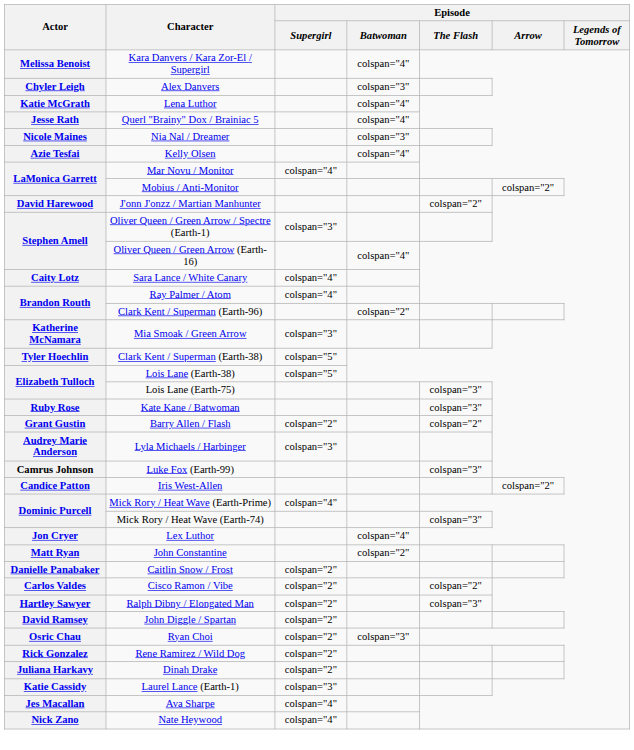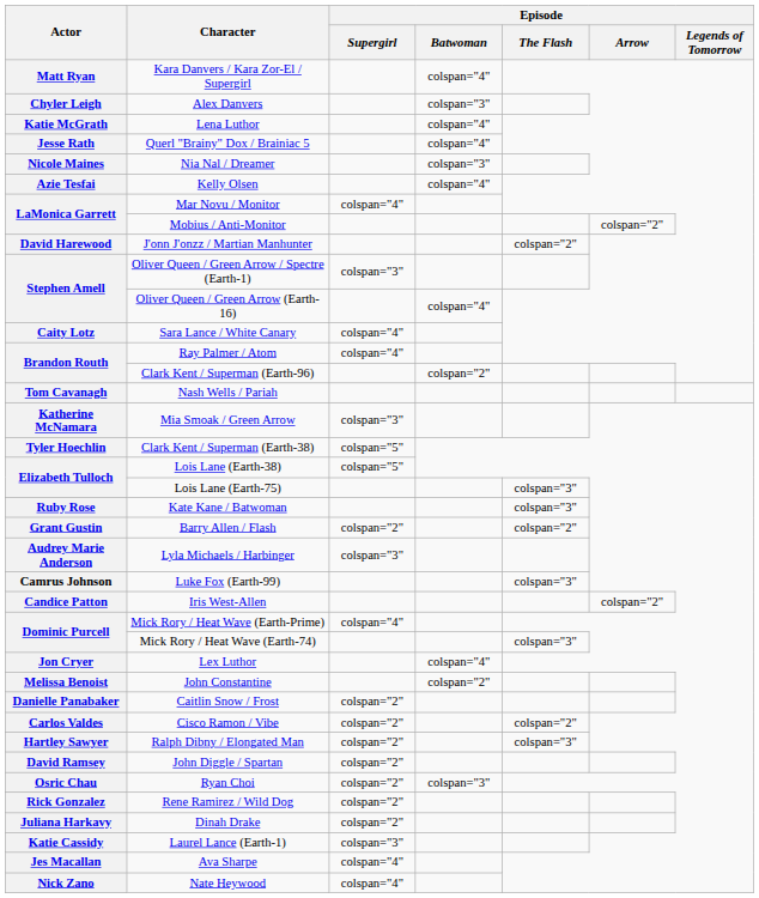Kara Danvers / Kara Zor-El / Supergirl | Actor: Melissa Benoist -> Matt Ryan
+ row: Tom Cavanagh | Nash Wells / Pariah
John Constantine | Actor: Matt Ryan -> Melissa Benoist
